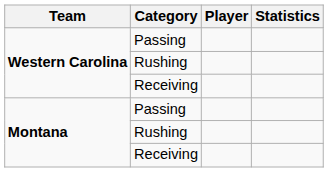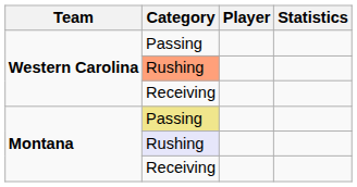Western Carolina / Rushing | Category: no background -> lightsalmon background
Montana / Passing | Category: no background -> khaki background
Montana / Rushing | Category: no background -> lavender background
